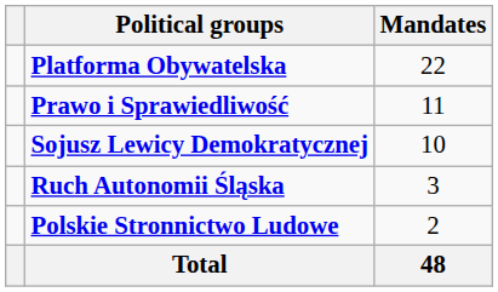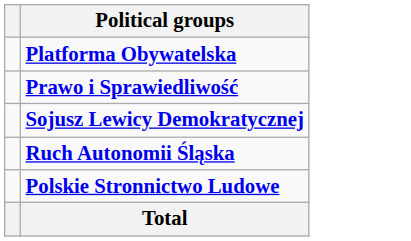- column: Mandates | 22 | 11 | 10 | 3 | 2 | 48
